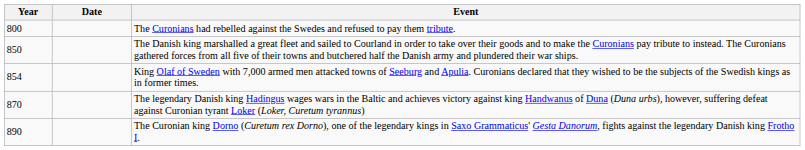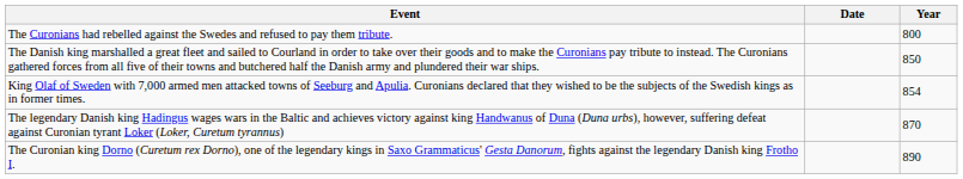columns swapped: Year <-> Event
